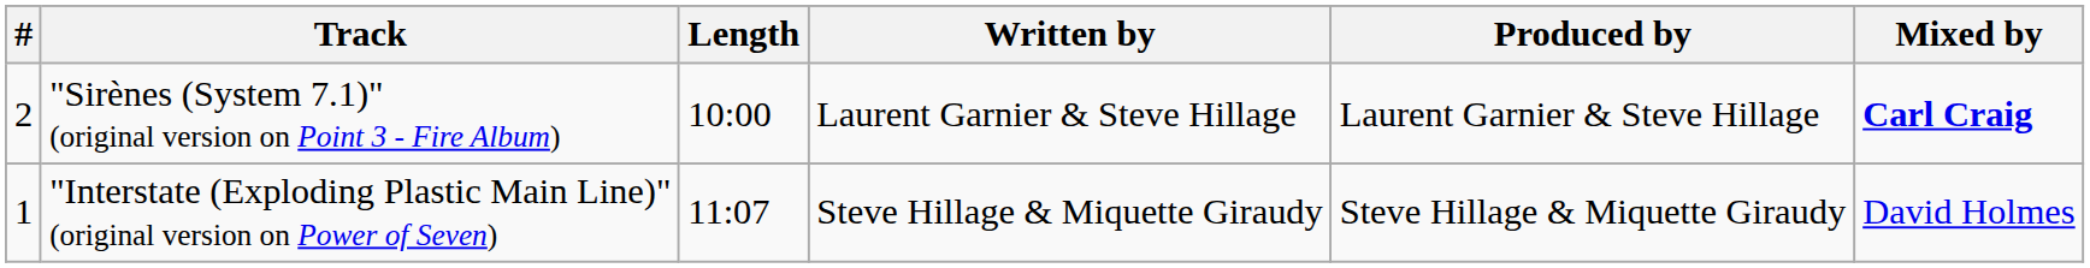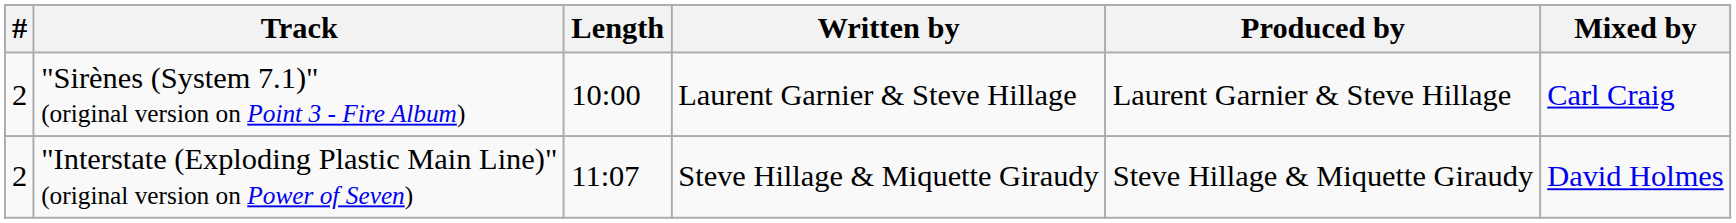row 2 | Mixed by: bold -> normal
row 3 | #: 1 -> 2
